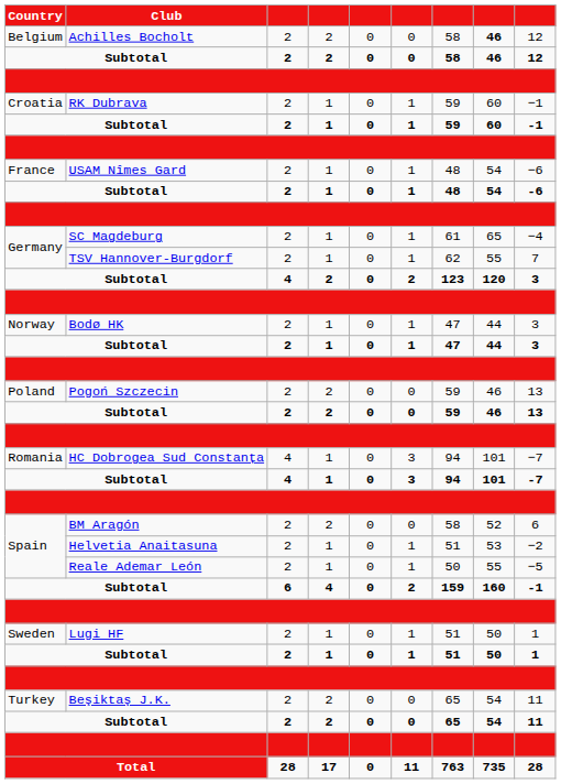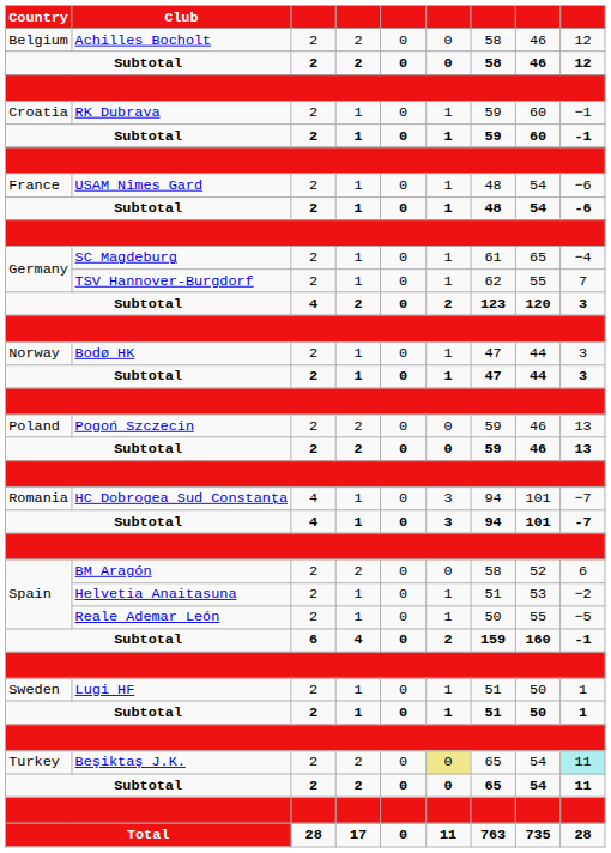Achilles Bocholt | column 8: bold -> normal
Beşiktaş J.K. | column 6: no background -> khaki background
Beşiktaş J.K. | column 9: no background -> paleturquoise background
